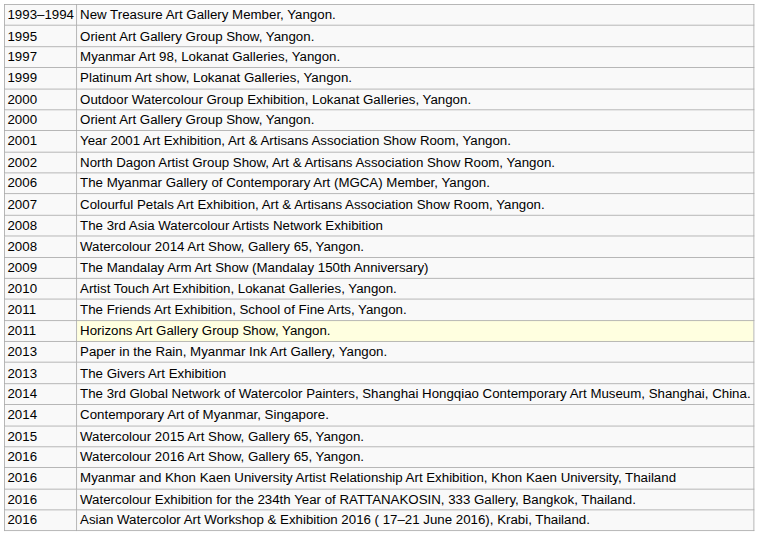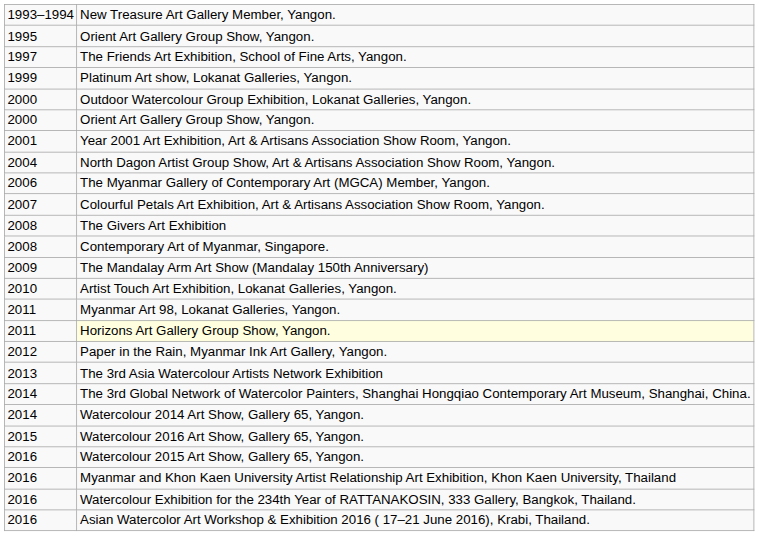row 3 | column 2: Myanmar Art 98, Lokanat Galleries, Yangon. -> The Friends Art Exhibition, School of Fine Arts, Yangon.
row 8 | column 1: 2002 -> 2004
row 11 | column 2: The 3rd Asia Watercolour Artists Network Exhibition -> The Givers Art Exhibition
row 12 | column 2: Watercolour 2014 Art Show, Gallery 65, Yangon. -> Contemporary Art of Myanmar, Singapore.
row 15 | column 2: The Friends Art Exhibition, School of Fine Arts, Yangon. -> Myanmar Art 98, Lokanat Galleries, Yangon.
row 17 | column 1: 2013 -> 2012
row 18 | column 2: The Givers Art Exhibition -> The 3rd Asia Watercolour Artists Network Exhibition
row 20 | column 2: Contemporary Art of Myanmar, Singapore. -> Watercolour 2014 Art Show, Gallery 65, Yangon.
row 21 | column 2: Watercolour 2015 Art Show, Gallery 65, Yangon. -> Watercolour 2016 Art Show, Gallery 65, Yangon.
row 22 | column 2: Watercolour 2016 Art Show, Gallery 65, Yangon. -> Watercolour 2015 Art Show, Gallery 65, Yangon.
